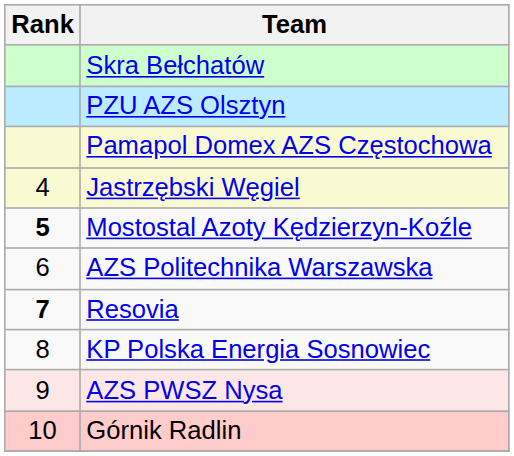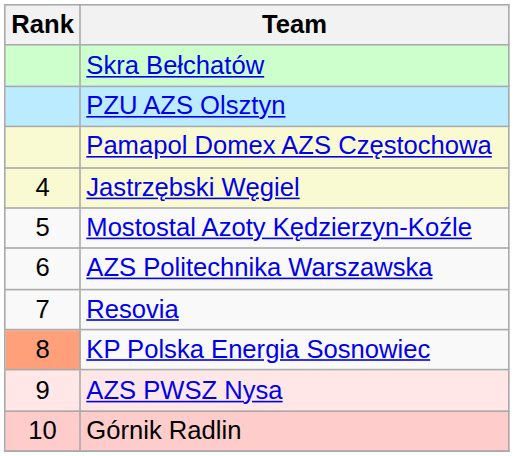Mostostal Azoty Kędzierzyn-Koźle | Rank: bold -> normal
Resovia | Rank: bold -> normal
KP Polska Energia Sosnowiec | Rank: no background -> lightsalmon background
